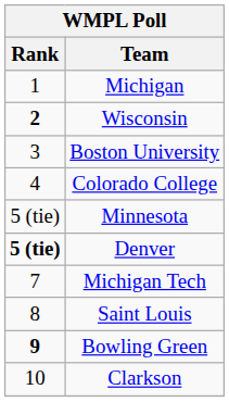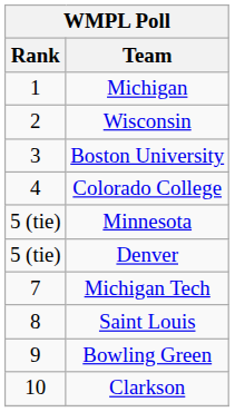Wisconsin | Rank: bold -> normal
Denver | Rank: bold -> normal
Bowling Green | Rank: bold -> normal
